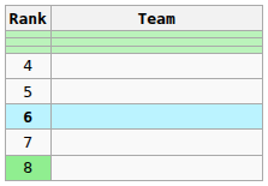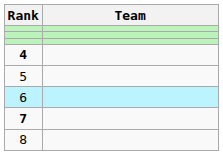row 5 | Rank: normal -> bold
row 7 | Rank: bold -> normal
row 8 | Rank: normal -> bold
row 9 | Rank: lightgreen background -> no background
